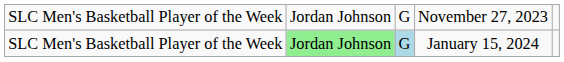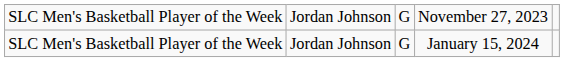row 2 | column 2: lightgreen background -> no background
row 2 | column 3: lightblue background -> no background
